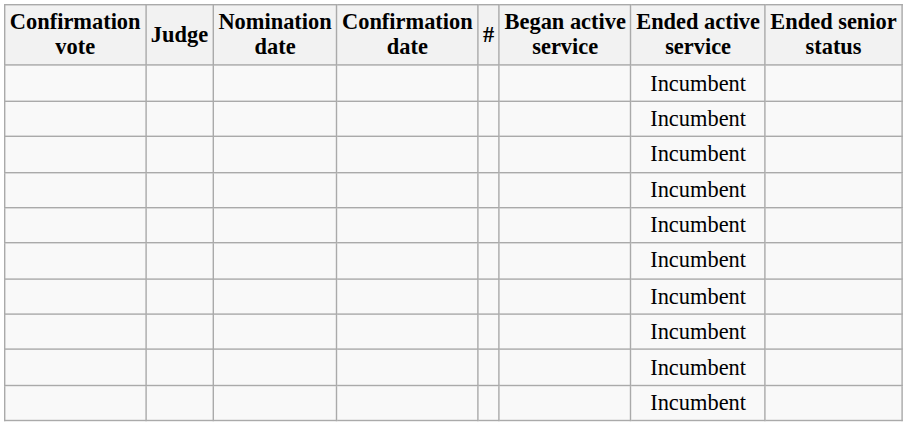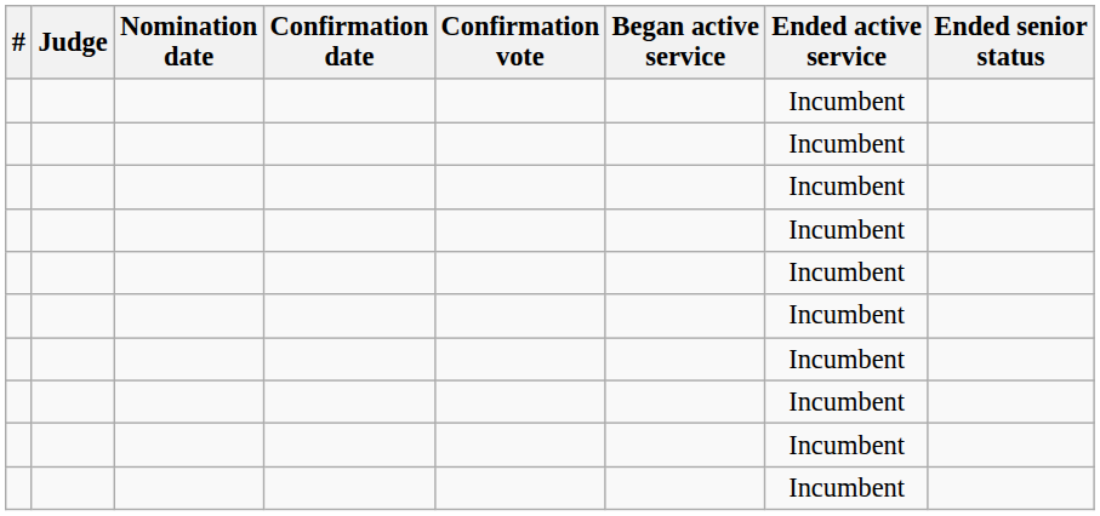columns swapped: # <-> Confirmation vote
